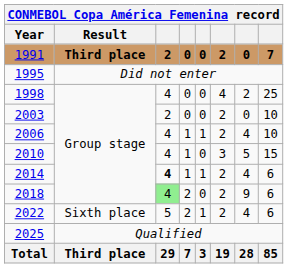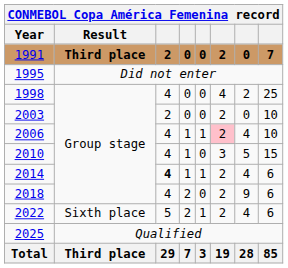2006 | column 6: no background -> pink background
2018 | column 3: lightgreen background -> no background
